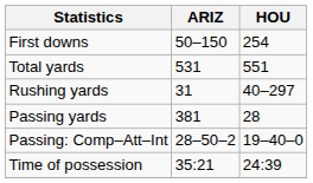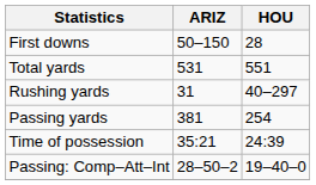First downs | HOU: 254 -> 28
Passing yards | HOU: 28 -> 254
rows swapped: Passing: Comp–Att–Int <-> Time of possession
